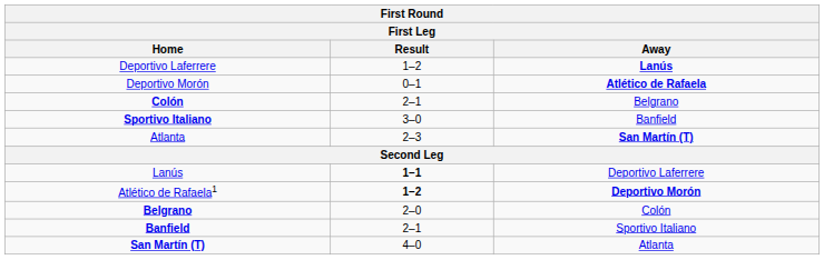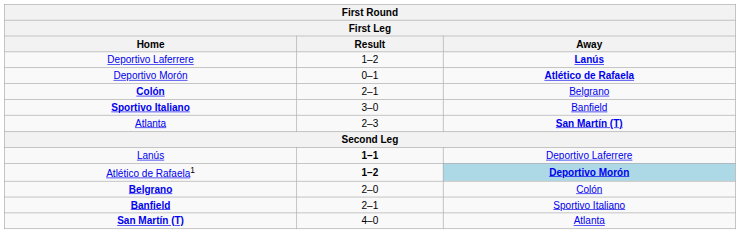Atlético de Rafaela1 | Away: no background -> lightblue background
